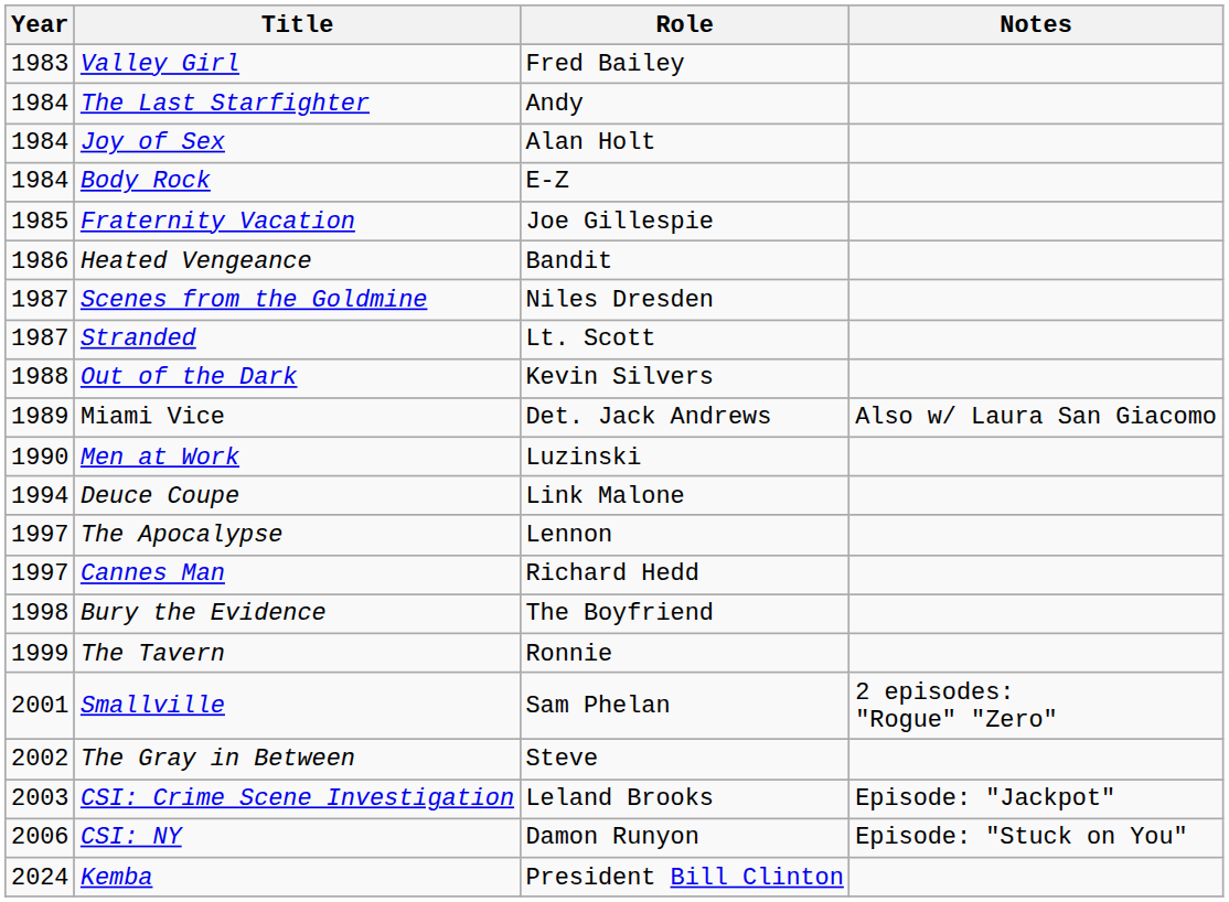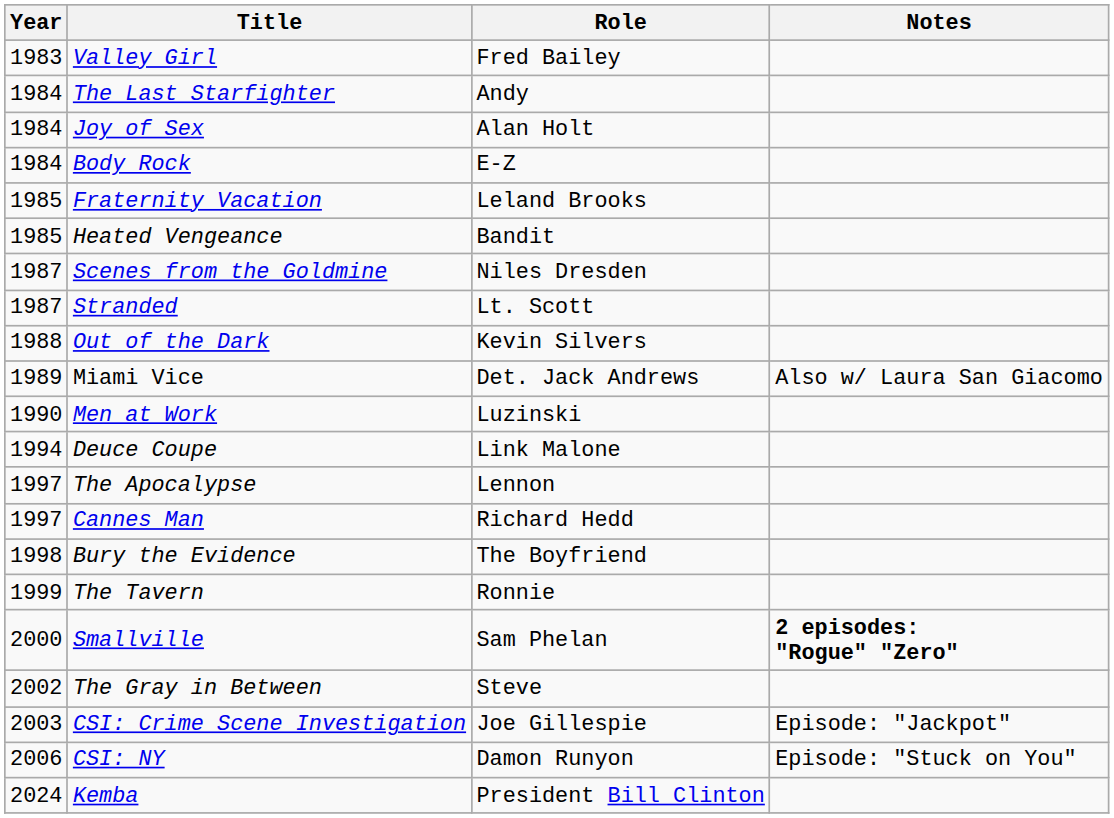Fraternity Vacation | Role: Joe Gillespie -> Leland Brooks
Heated Vengeance | Year: 1986 -> 1985
Smallville | Year: 2001 -> 2000
Smallville | Notes: normal -> bold
CSI: Crime Scene Investigation | Role: Leland Brooks -> Joe Gillespie
